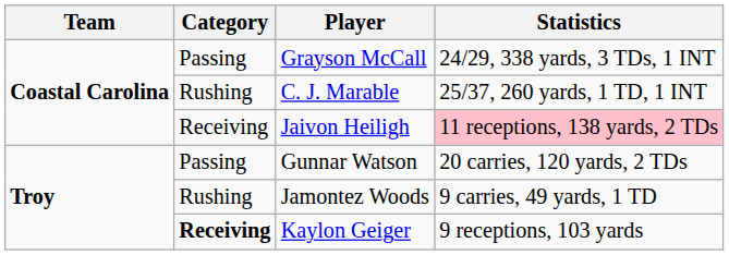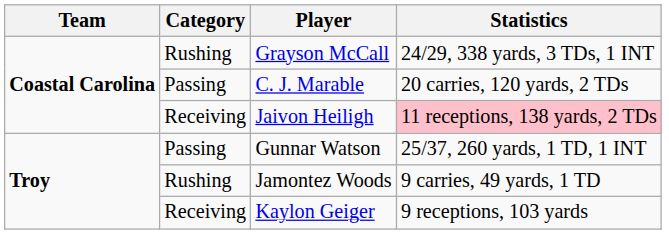Grayson McCall | Category: Passing -> Rushing
C. J. Marable | Category: Rushing -> Passing
C. J. Marable | Statistics: 25/37, 260 yards, 1 TD, 1 INT -> 20 carries, 120 yards, 2 TDs
Gunnar Watson | Statistics: 20 carries, 120 yards, 2 TDs -> 25/37, 260 yards, 1 TD, 1 INT
Kaylon Geiger | Category: bold -> normal
